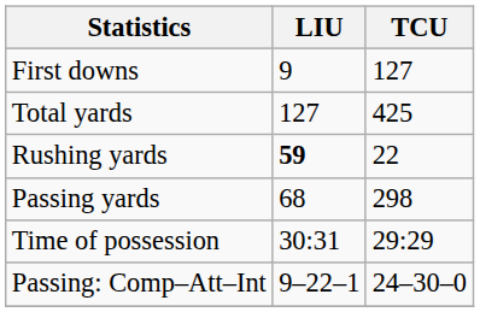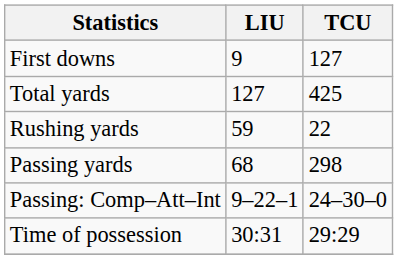Rushing yards | LIU: bold -> normal
rows swapped: Passing: Comp–Att–Int <-> Time of possession
